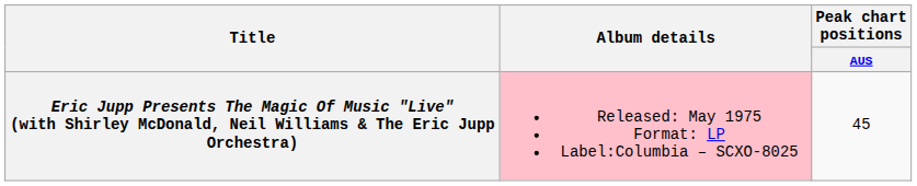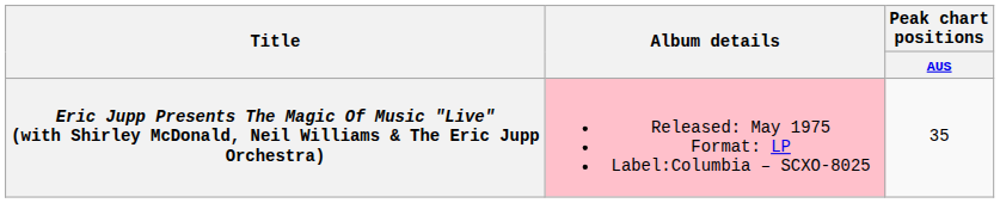row 3 | Peak chart positions / AUS: 45 -> 35
